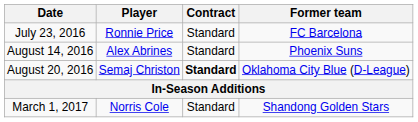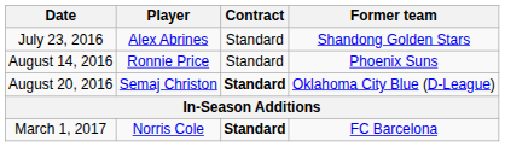July 23, 2016 | Player: Ronnie Price -> Alex Abrines
July 23, 2016 | Former team: FC Barcelona -> Shandong Golden Stars
August 14, 2016 | Player: Alex Abrines -> Ronnie Price
March 1, 2017 | Contract: normal -> bold
March 1, 2017 | Former team: Shandong Golden Stars -> FC Barcelona
